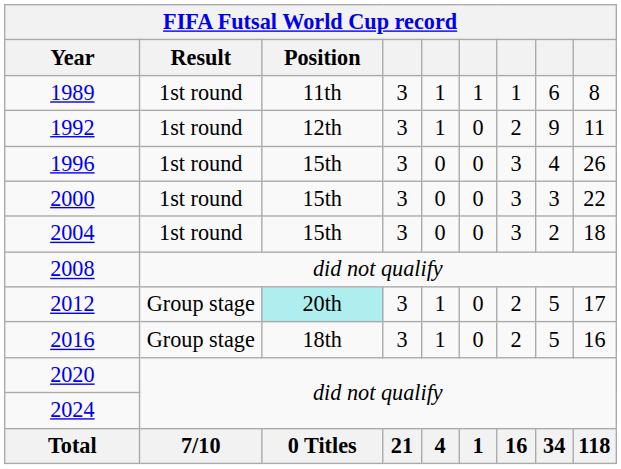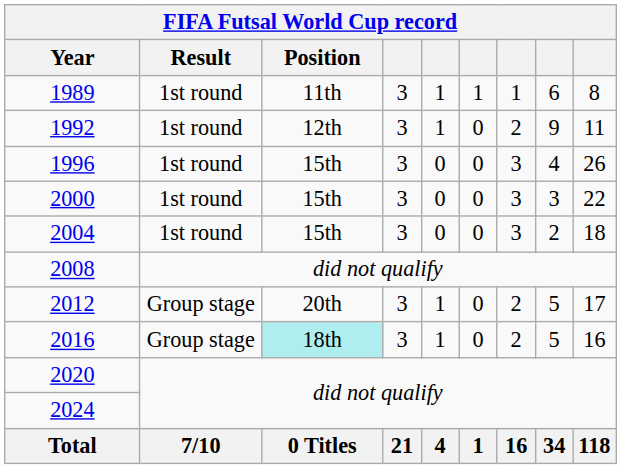2012 | Position: paleturquoise background -> no background
2016 | Position: no background -> paleturquoise background
